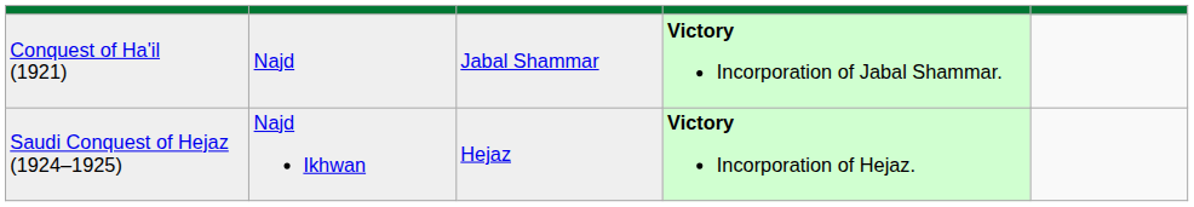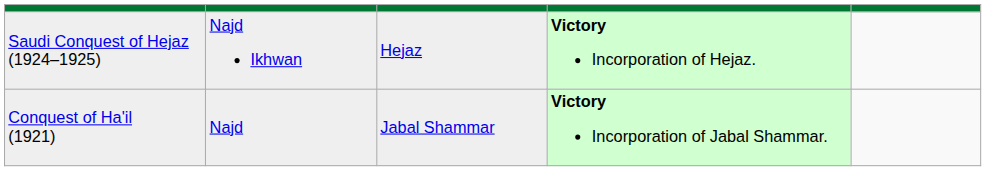rows swapped: Conquest of Ha'il (1921) <-> Saudi Conquest of Hejaz (1924–1925)
